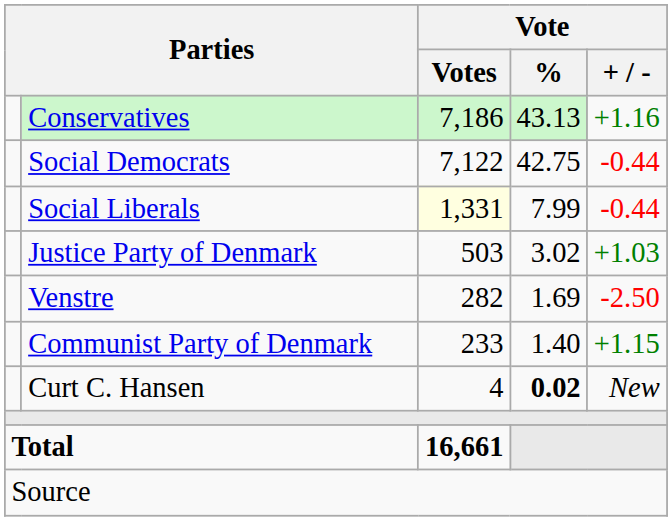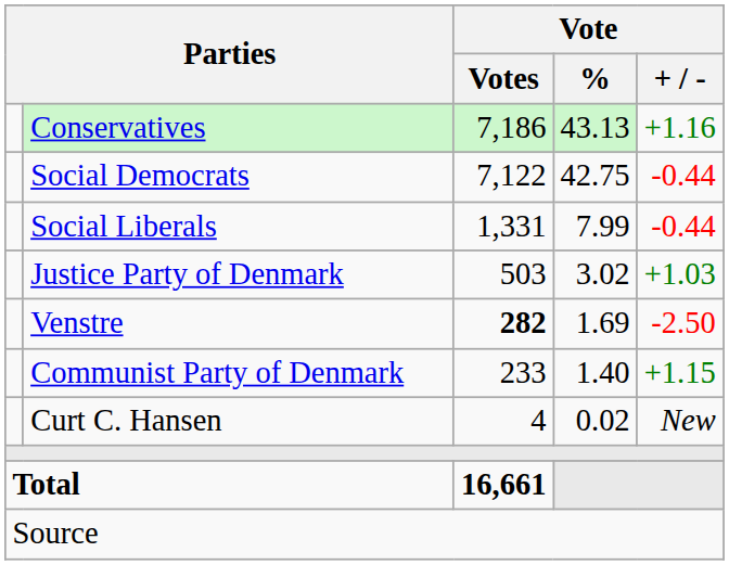Social Liberals | Vote / Votes: lightyellow background -> no background
Venstre | Vote / Votes: normal -> bold
Curt C. Hansen | Vote / %: bold -> normal
